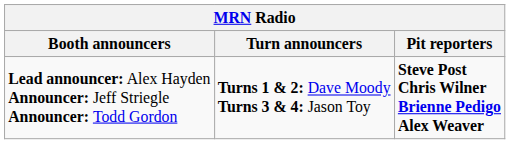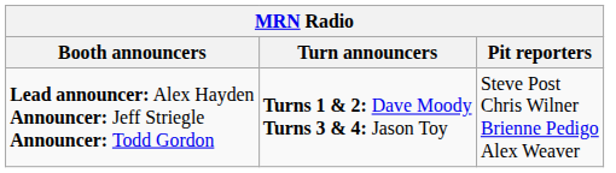row 3 | Pit reporters: bold -> normal
